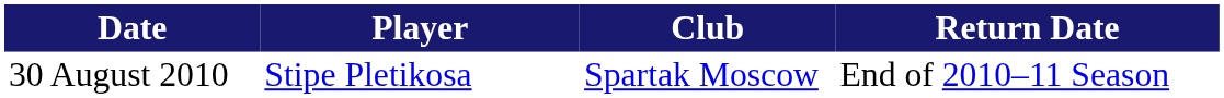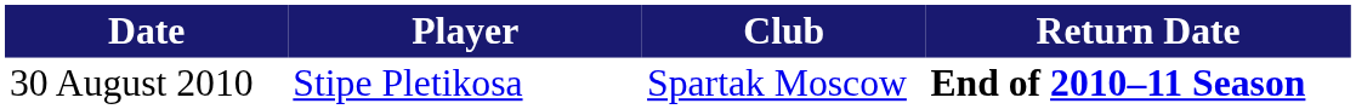30 August 2010 | Return Date: normal -> bold
